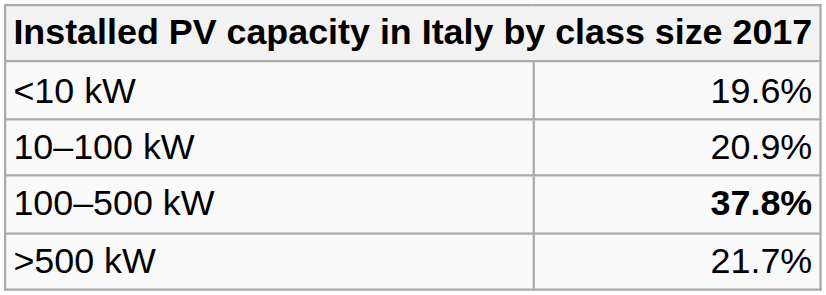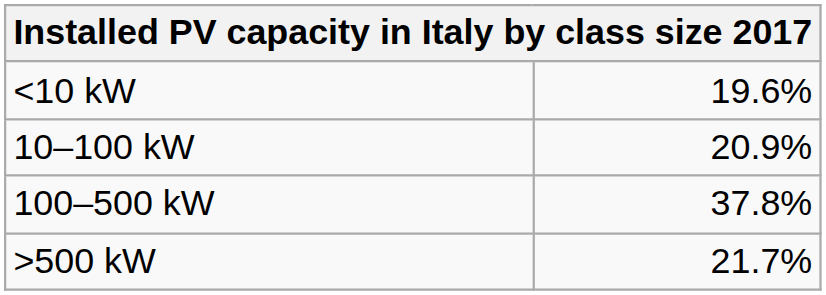100–500 kW | column 2: bold -> normal
